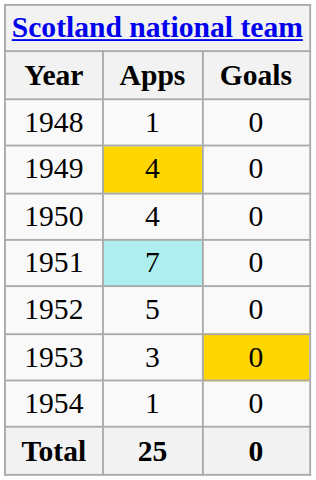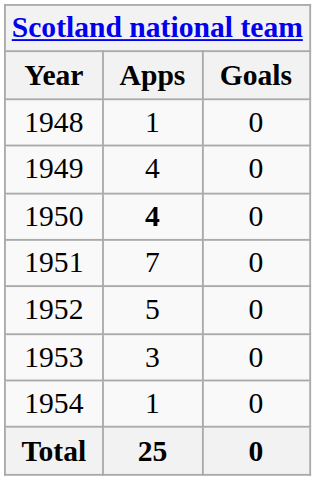1949 | Apps: gold background -> no background
1950 | Apps: normal -> bold
1951 | Apps: paleturquoise background -> no background
1953 | Goals: gold background -> no background
